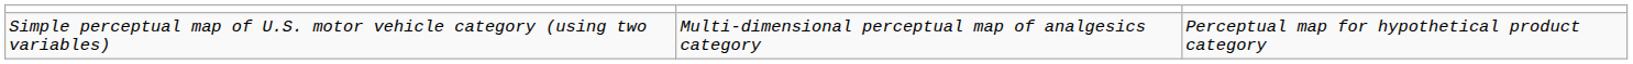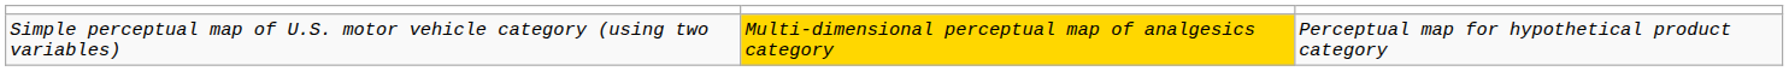row 2 | column 2: no background -> gold background
